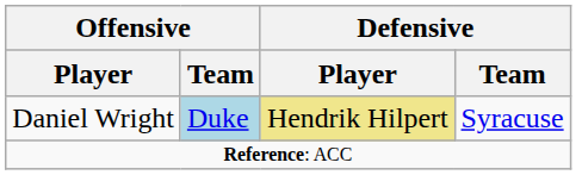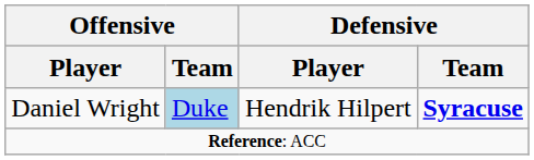Daniel Wright | Defensive / Player: khaki background -> no background
Daniel Wright | Defensive / Team: normal -> bold
